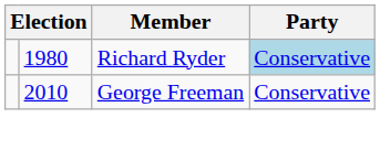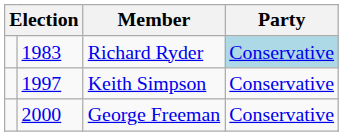Richard Ryder | column 2: 1980 -> 1983
+ row: 1997 | Keith Simpson | Conservative
George Freeman | column 2: 2010 -> 2000
